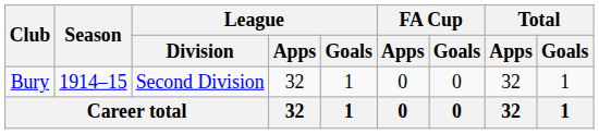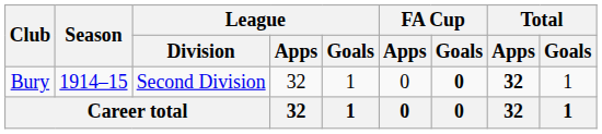Bury | FA Cup / Goals: normal -> bold
Bury | Total / Apps: normal -> bold
